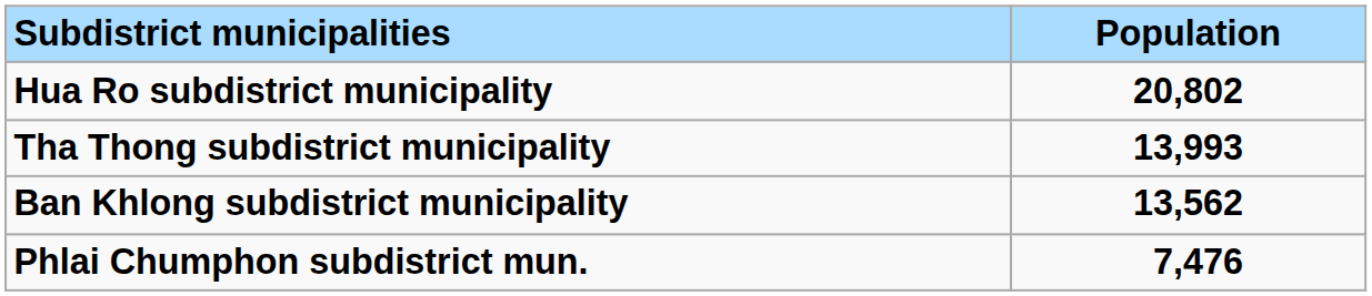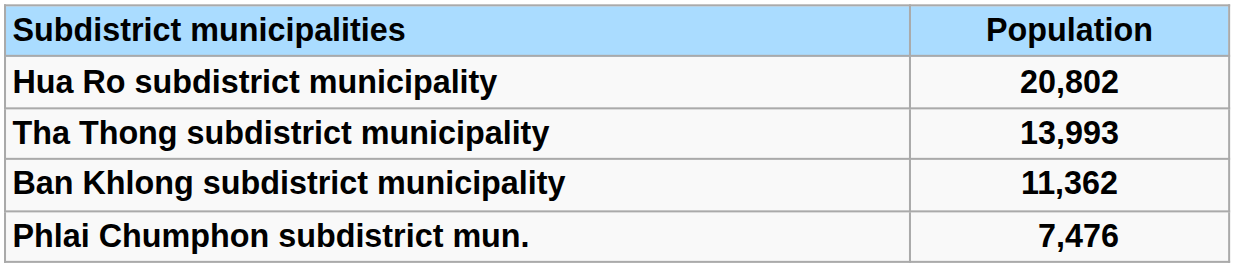Ban Khlong subdistrict municipality | Population: 13,562 -> 11,362
